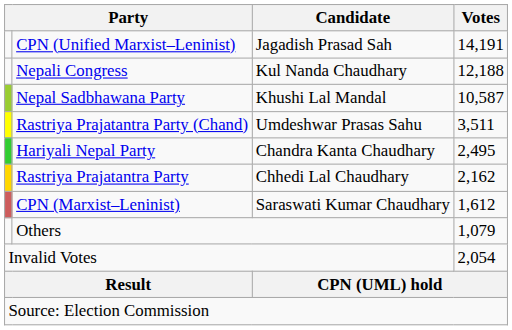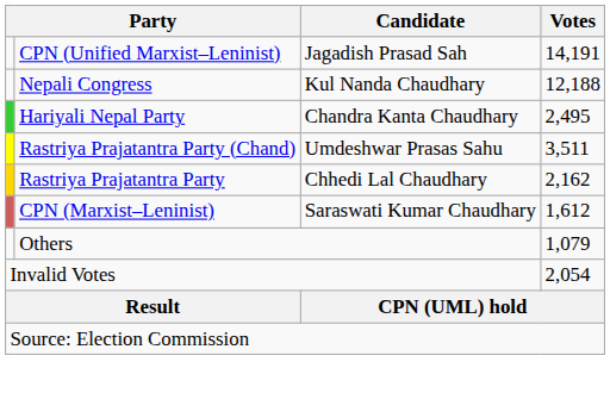- row: Nepal Sadbhawana Party | Khushi Lal Mandal | 10,587
rows swapped: Rastriya Prajatantra Party (Chand) <-> Hariyali Nepal Party
